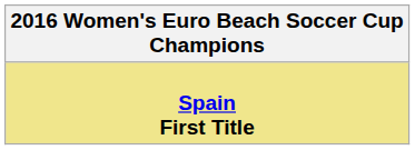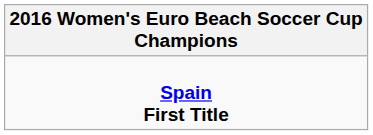row 2 | column 1: khaki background -> no background
